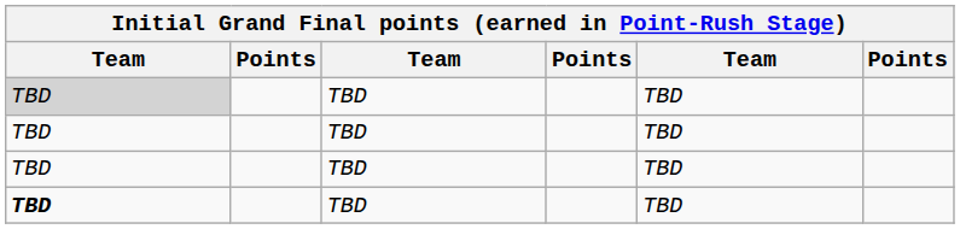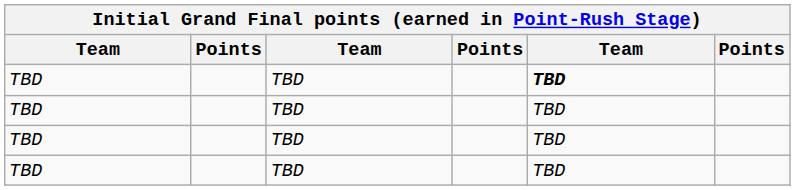row 3 | column 1: lightgrey background -> no background
row 3 | column 5: normal -> bold
row 6 | column 1: bold -> normal
